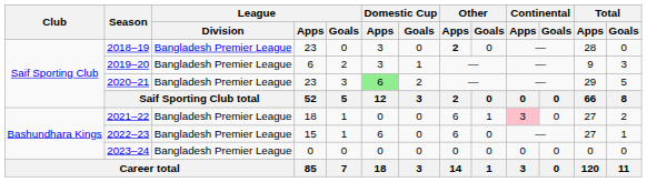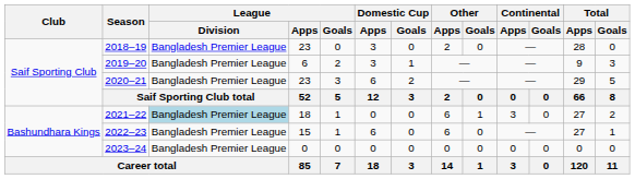2018–19 | Other / Apps: bold -> normal
2020–21 | Domestic Cup / Apps: lightgreen background -> no background
2021–22 | League / Division: no background -> lightblue background
2021–22 | Continental / Apps: pink background -> no background
